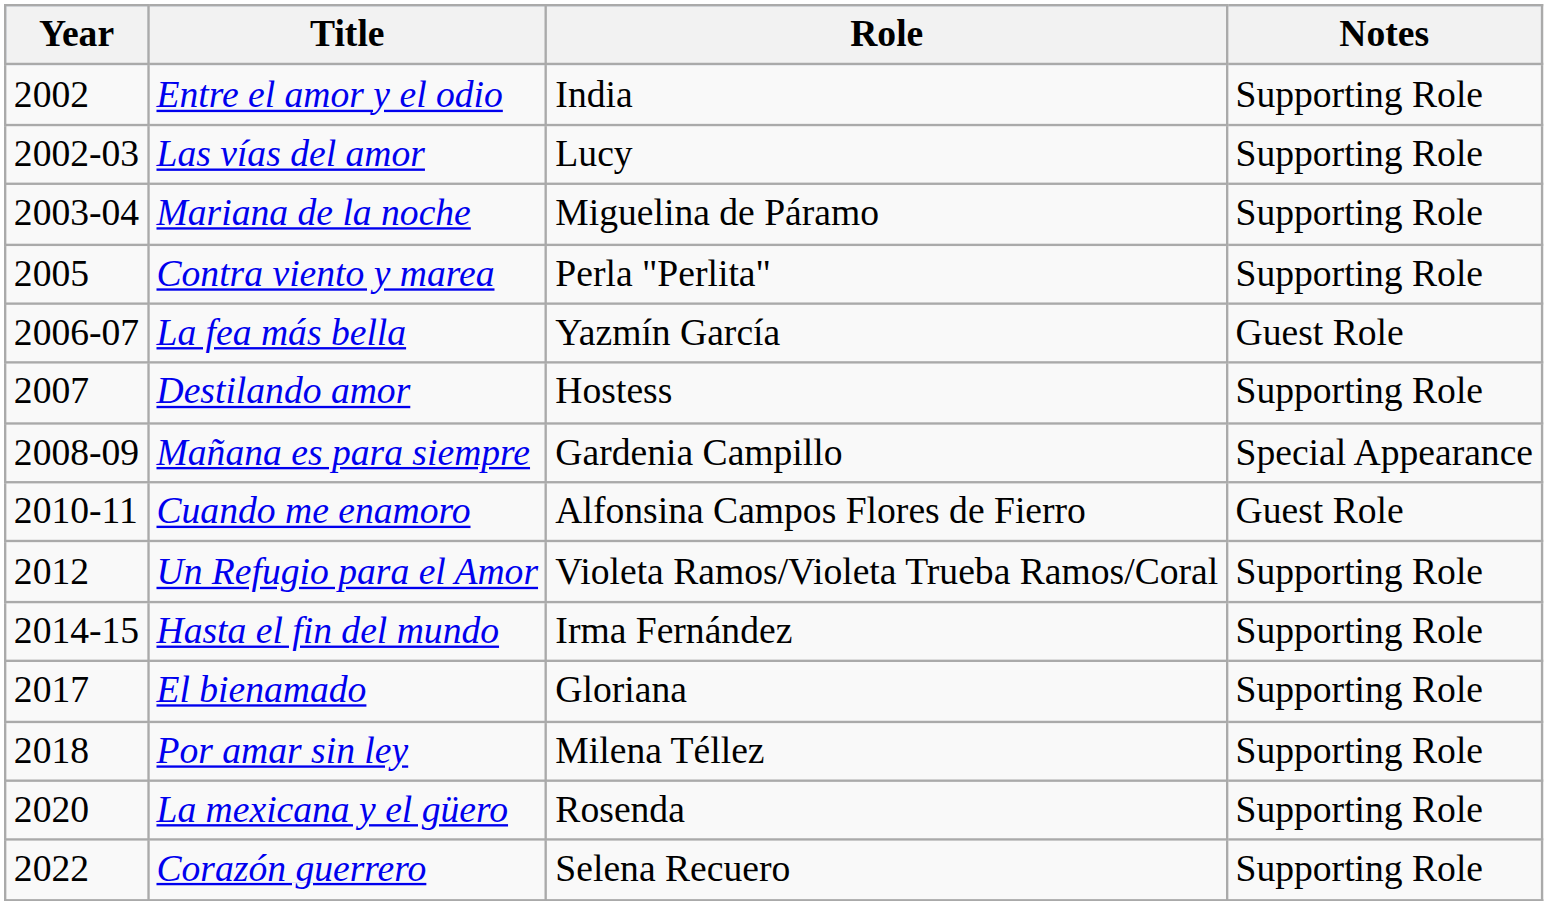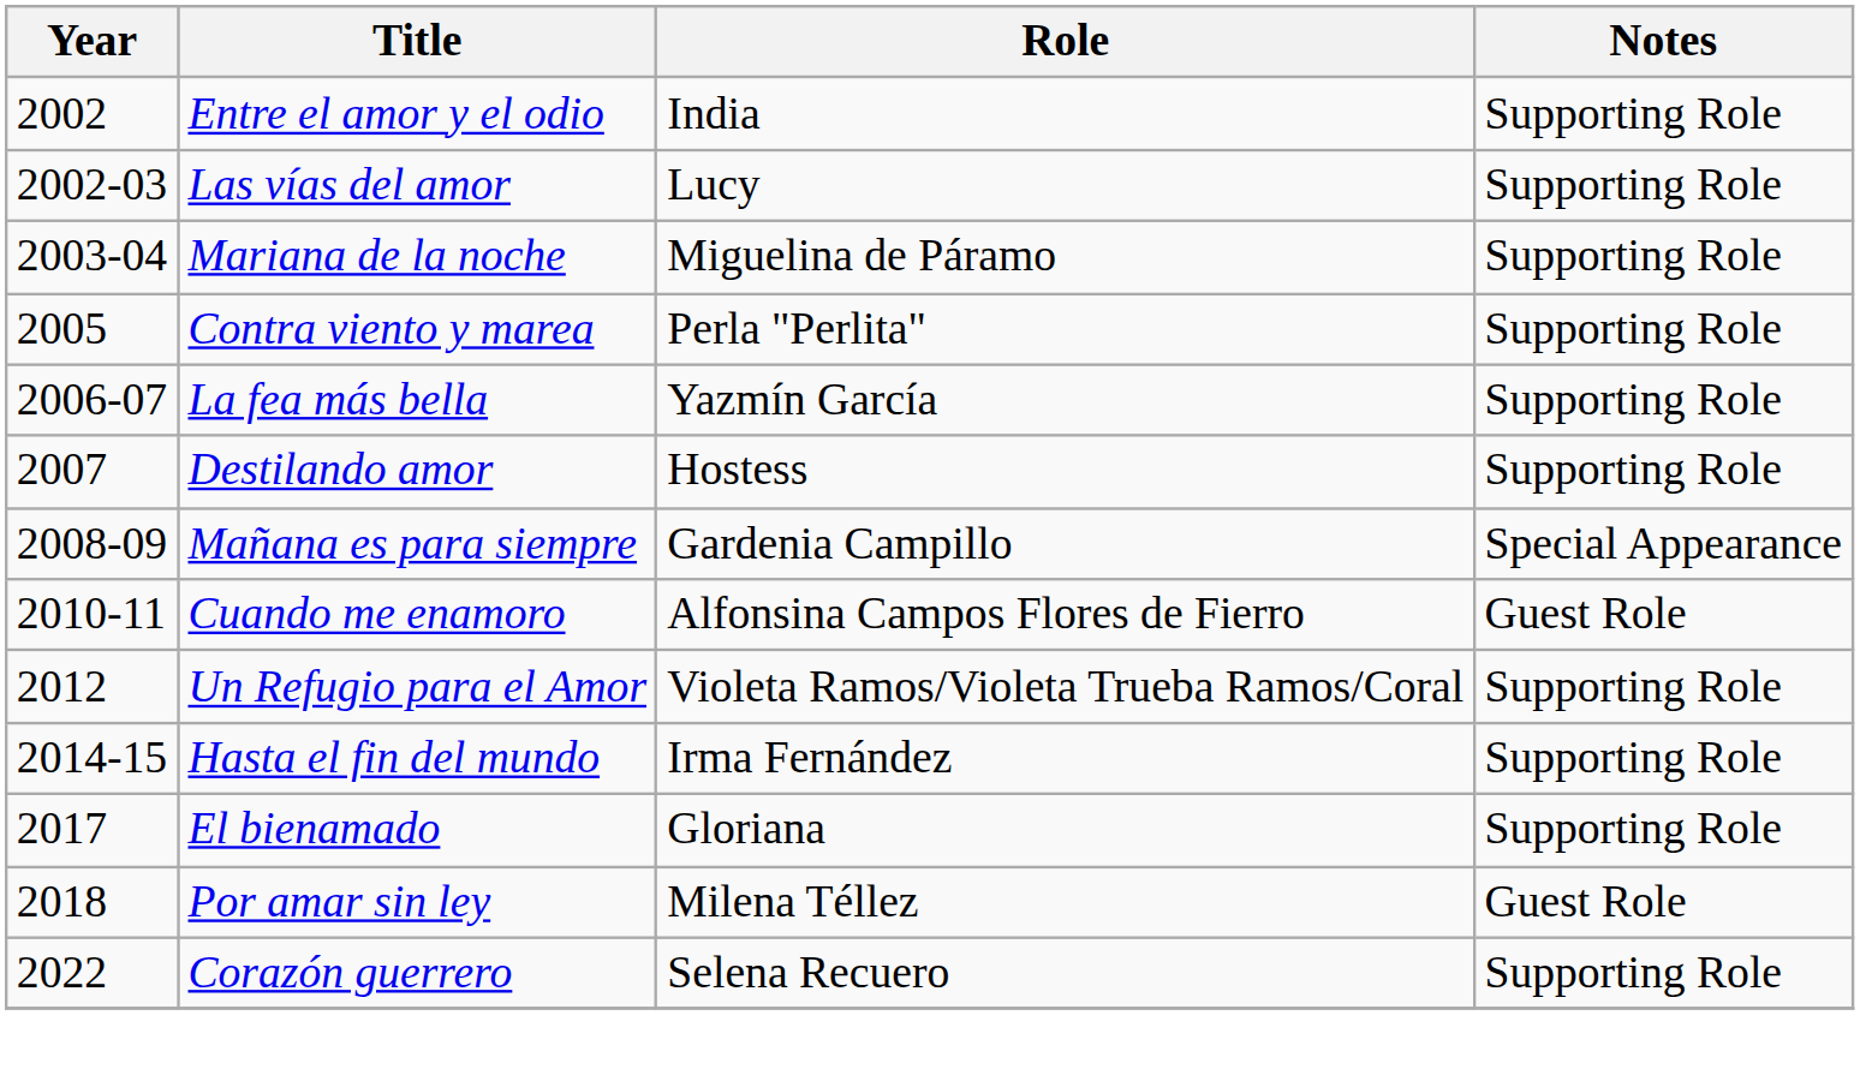La fea más bella | Notes: Guest Role -> Supporting Role
Por amar sin ley | Notes: Supporting Role -> Guest Role
- row: 2020 | La mexicana y el güero | Rosenda | Supporting Role
